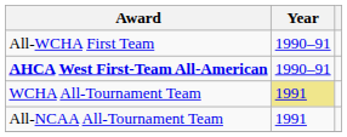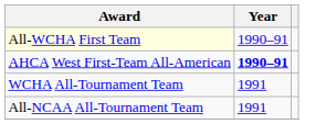row 2 | Award: no background -> lightyellow background
row 3 | Award: bold -> normal
row 3 | Year: normal -> bold
row 4 | Year: khaki background -> no background
